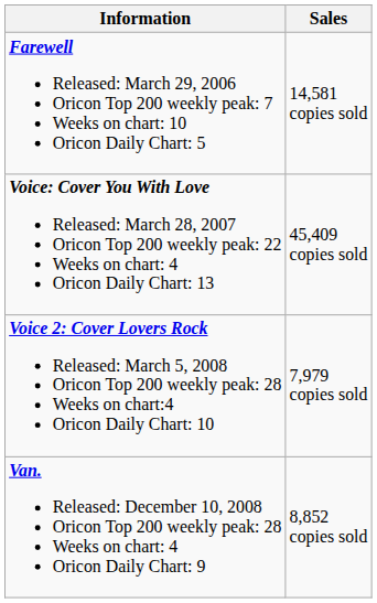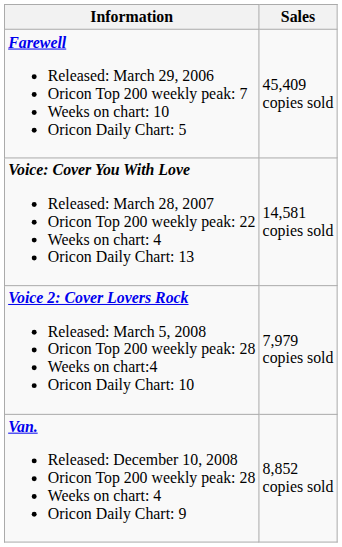row 2 | Sales: 14,581 copies sold -> 45,409 copies sold
row 3 | Sales: 45,409 copies sold -> 14,581 copies sold
